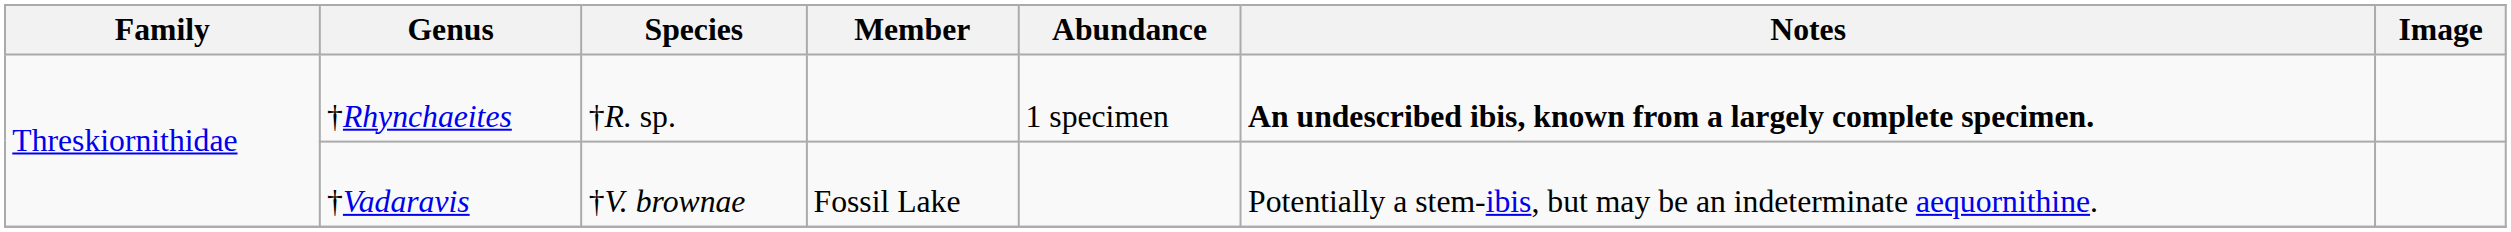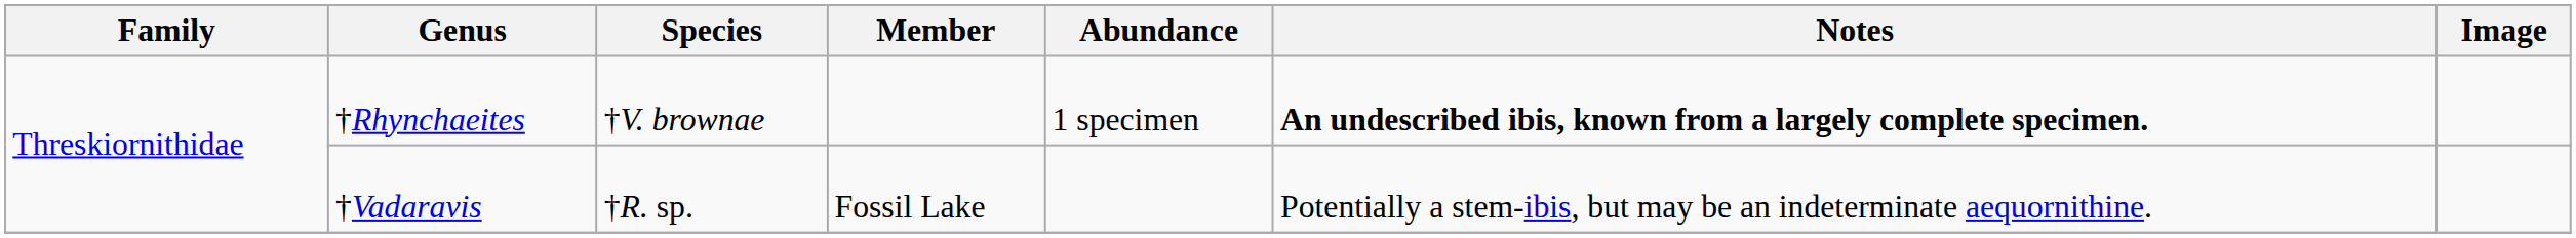†Rhynchaeites | Species: †R. sp. -> †V. brownae
†Vadaravis | Species: †V. brownae -> †R. sp.
